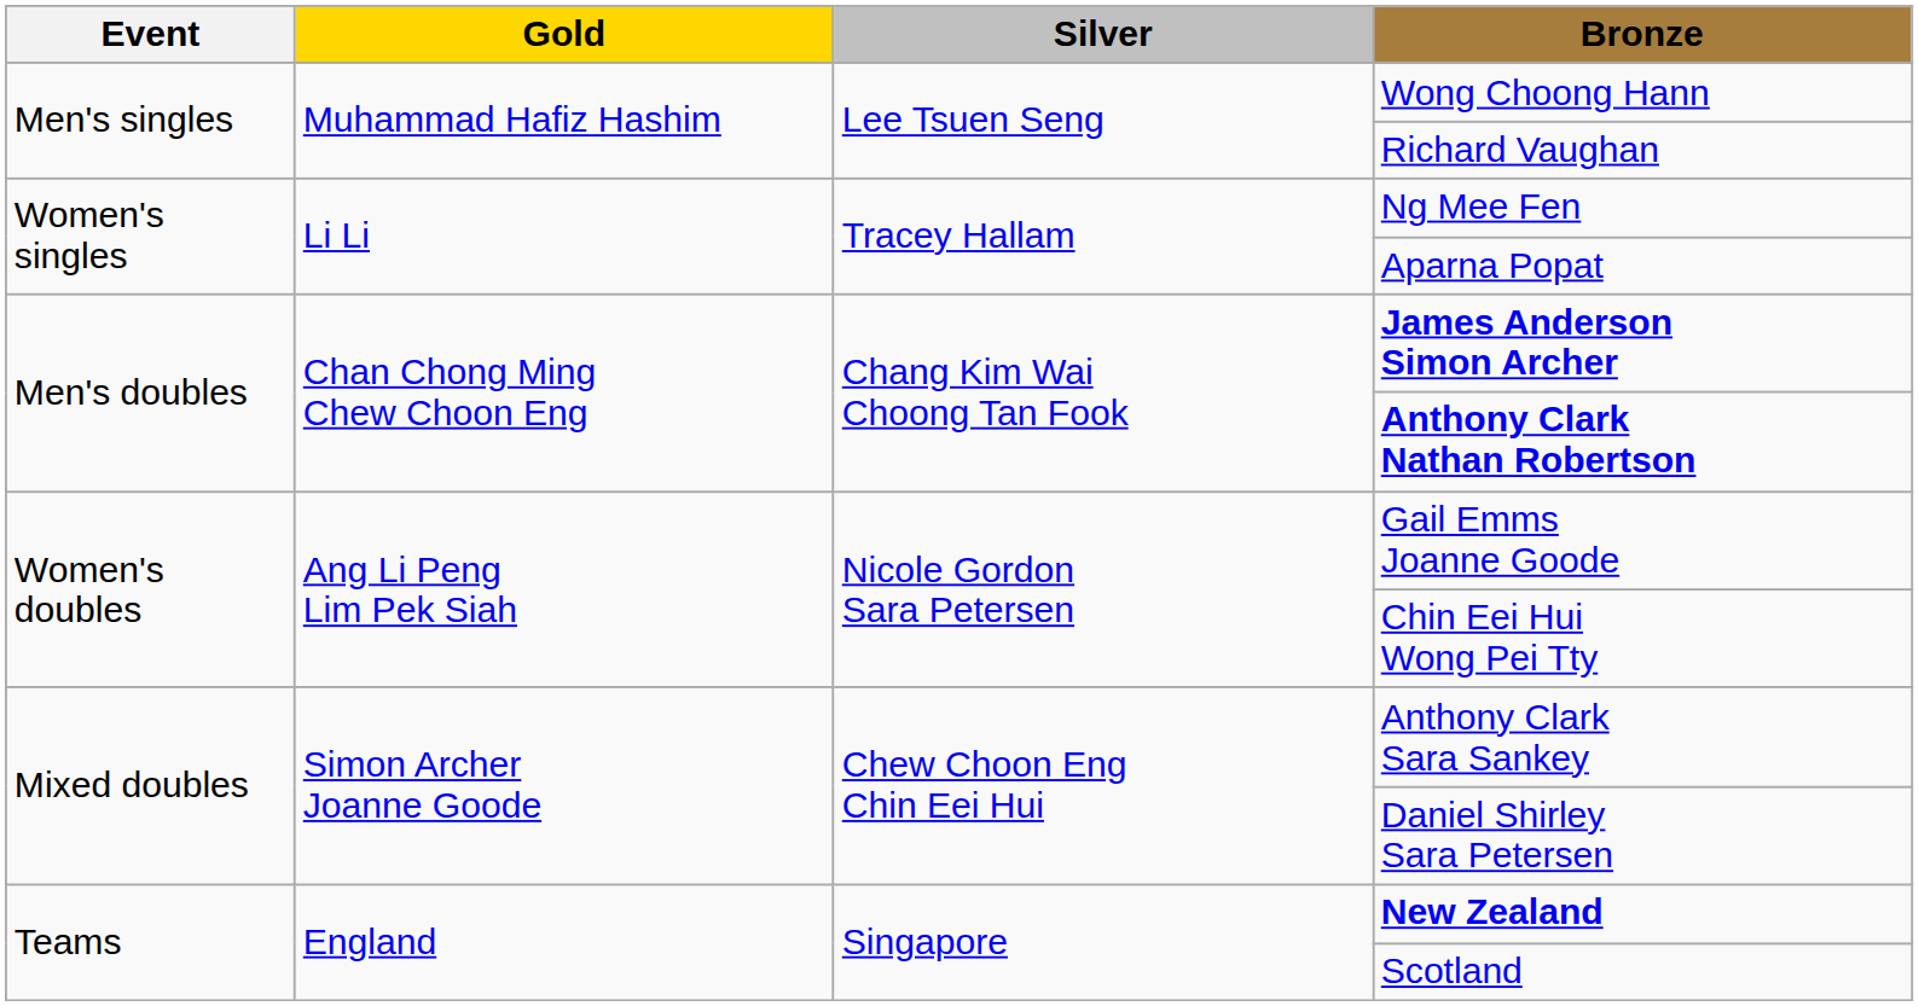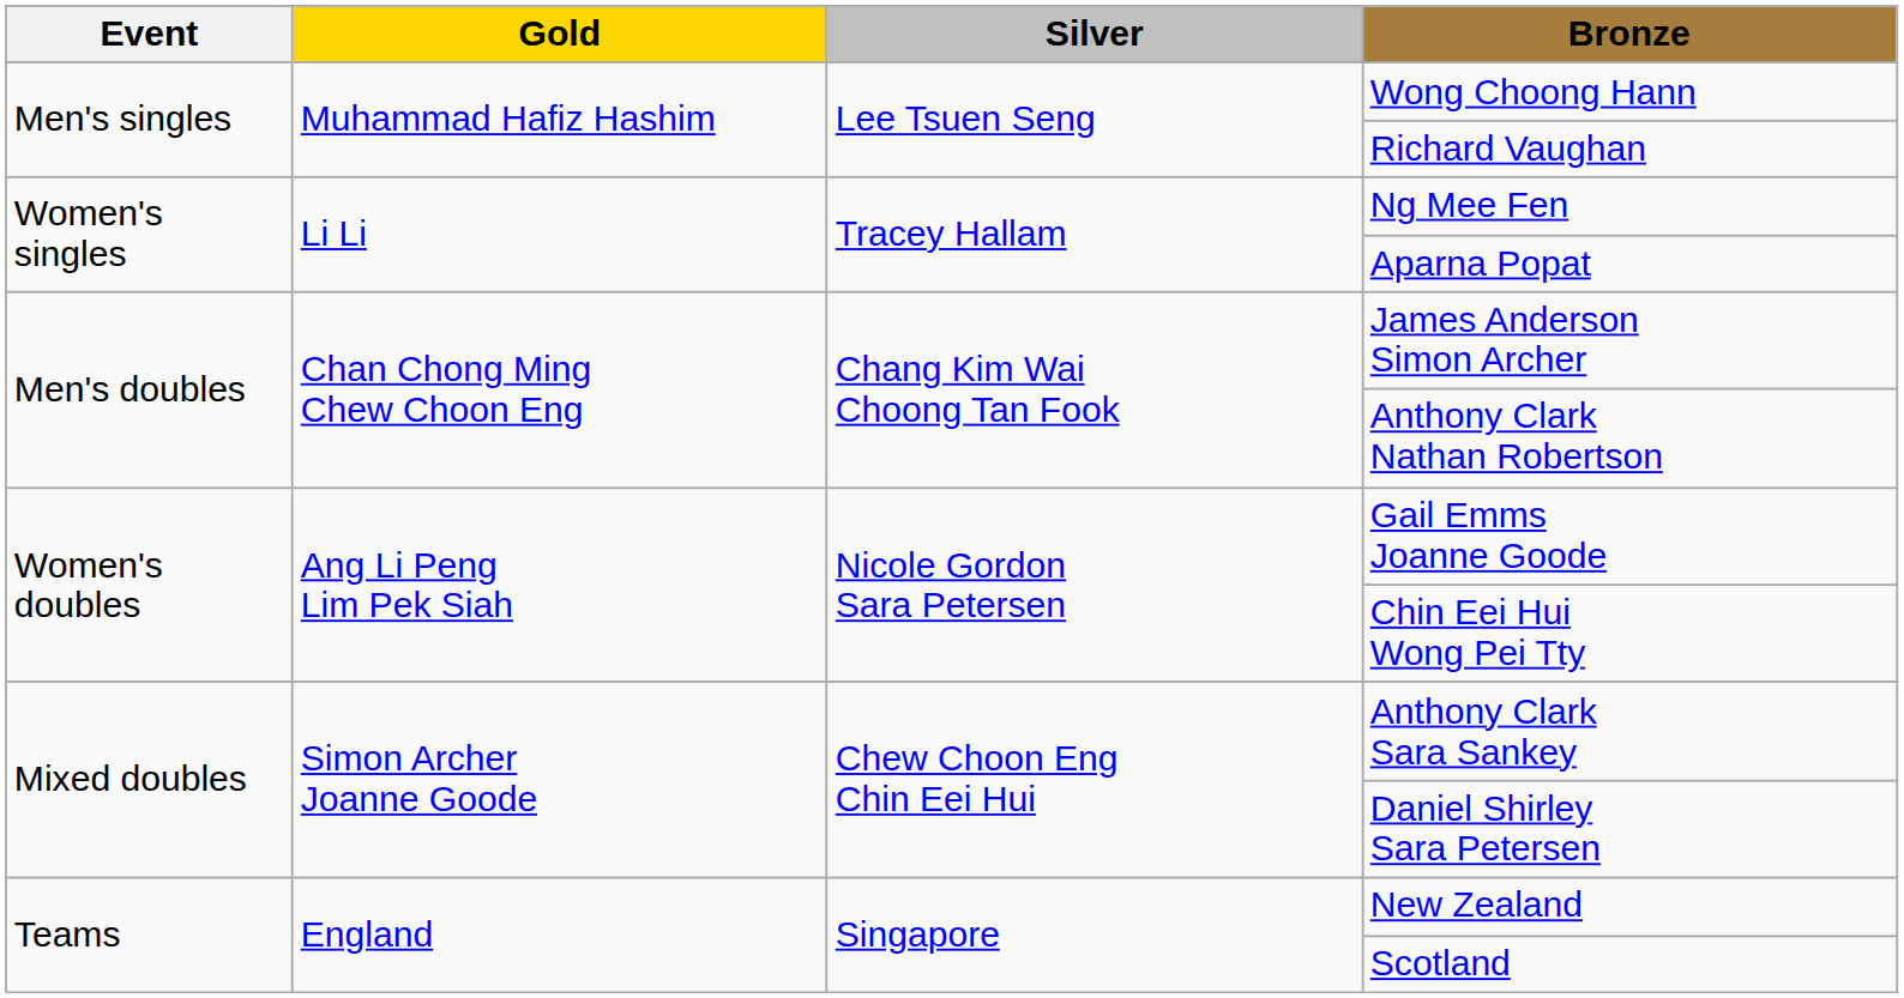James Anderson Simon Archer | Bronze: bold -> normal
Anthony Clark Nathan Robertson | Bronze: bold -> normal
New Zealand | Bronze: bold -> normal
